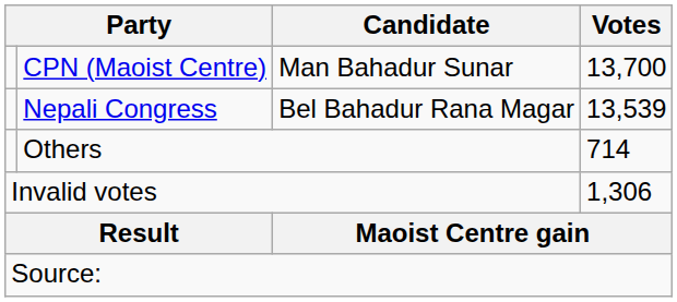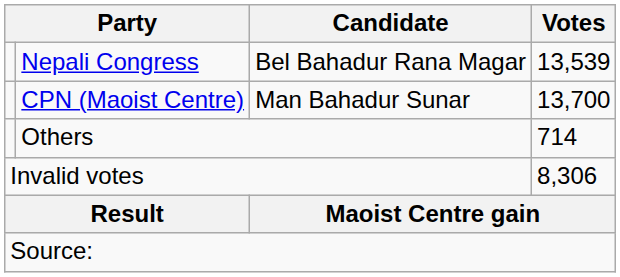rows swapped: CPN (Maoist Centre) <-> Nepali Congress
Invalid votes | Votes: 1,306 -> 8,306
